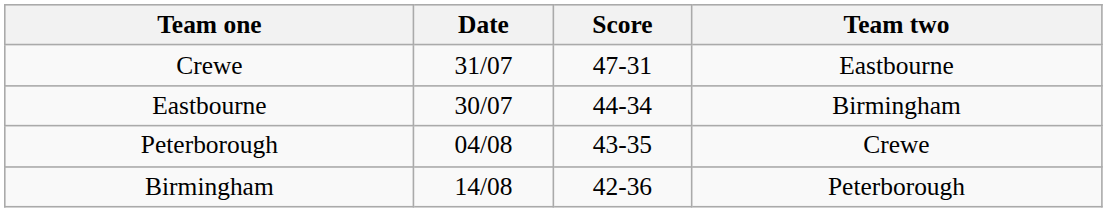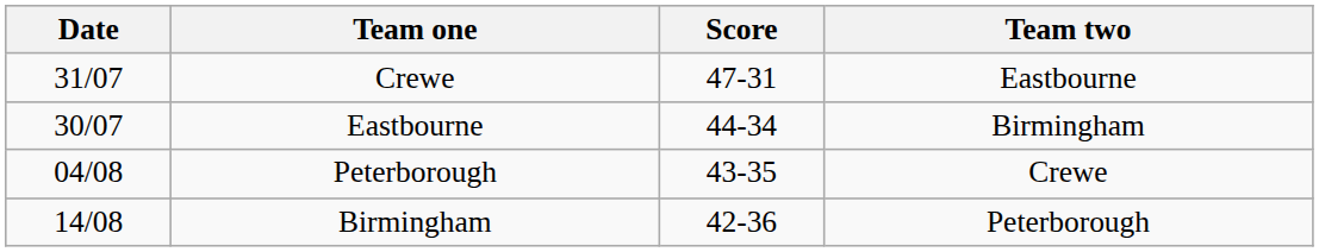columns swapped: Date <-> Team one
